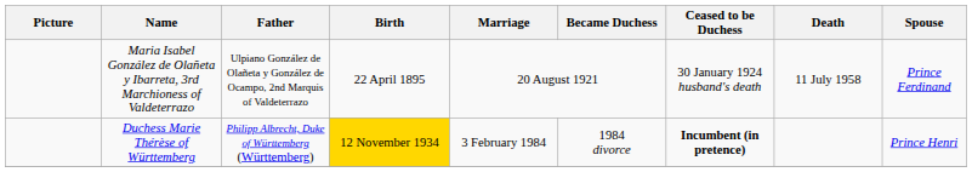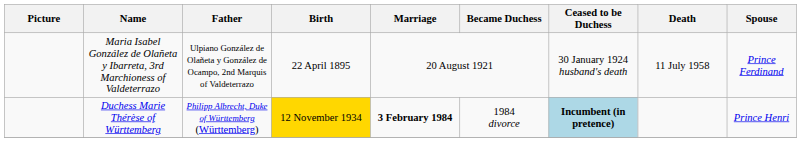Duchess Marie Thérèse of Württemberg | Marriage: normal -> bold
Duchess Marie Thérèse of Württemberg | Ceased to be Duchess: no background -> lightblue background
